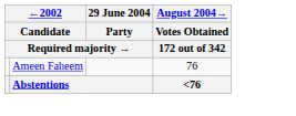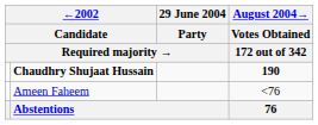+ row: Chaudhry Shujaat Hussain | 190
Ameen Faheem | August 2004→ / Votes Obtained / 172 out of 342: 76 -> <76
Abstentions | August 2004→ / Votes Obtained / 172 out of 342: <76 -> 76
